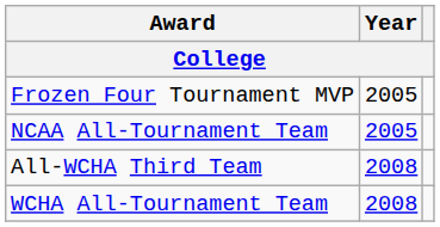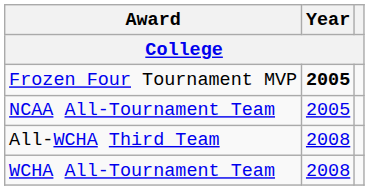Frozen Four Tournament MVP | Year: normal -> bold
